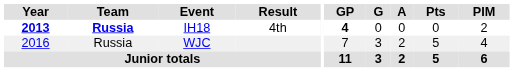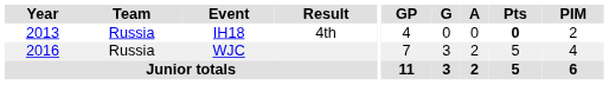IH18 | Year: bold -> normal
IH18 | Team: bold -> normal
IH18 | GP: bold -> normal
IH18 | Pts: normal -> bold
